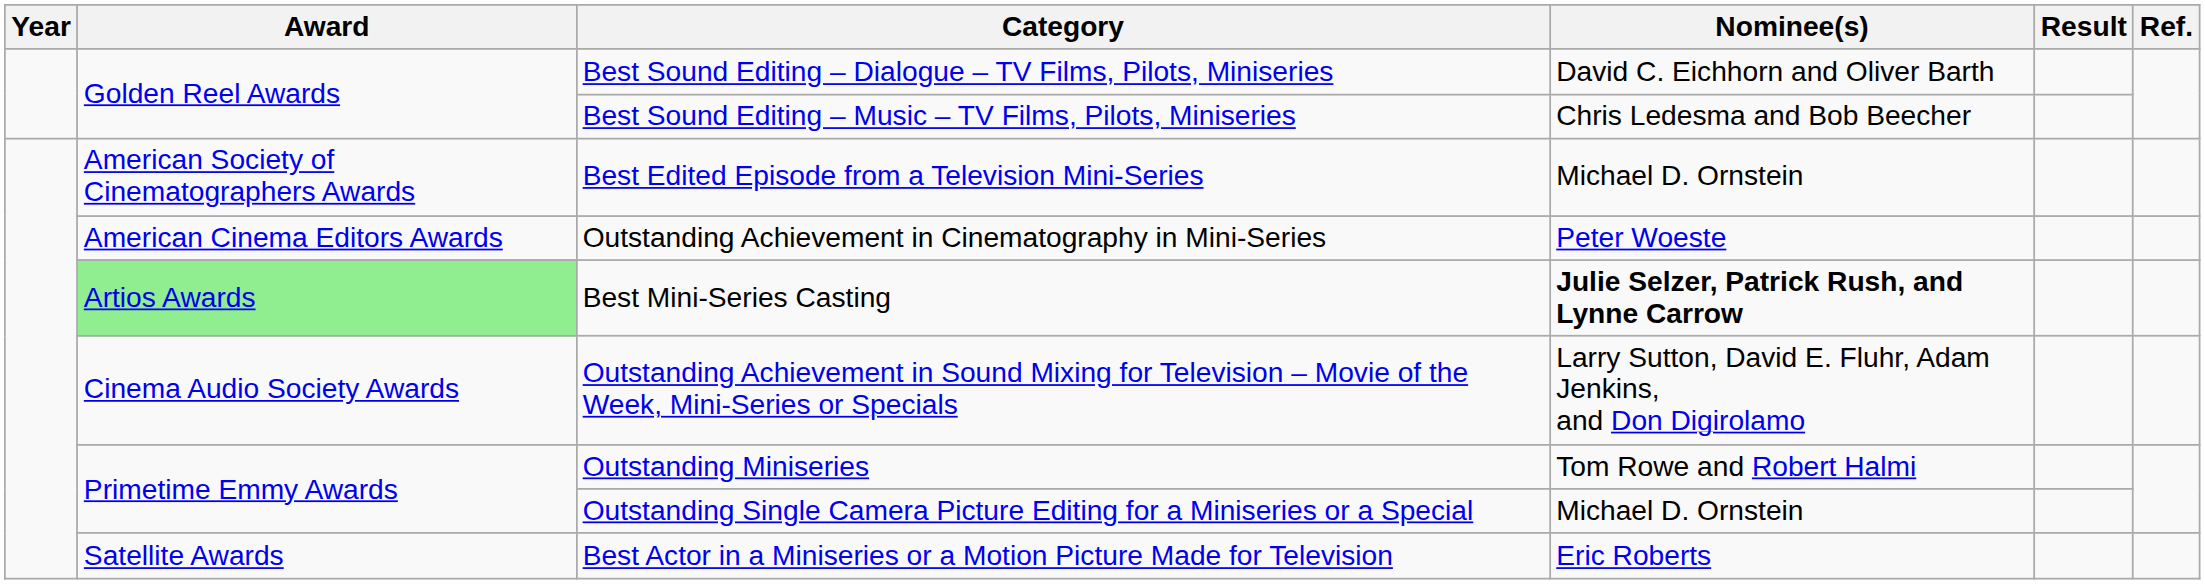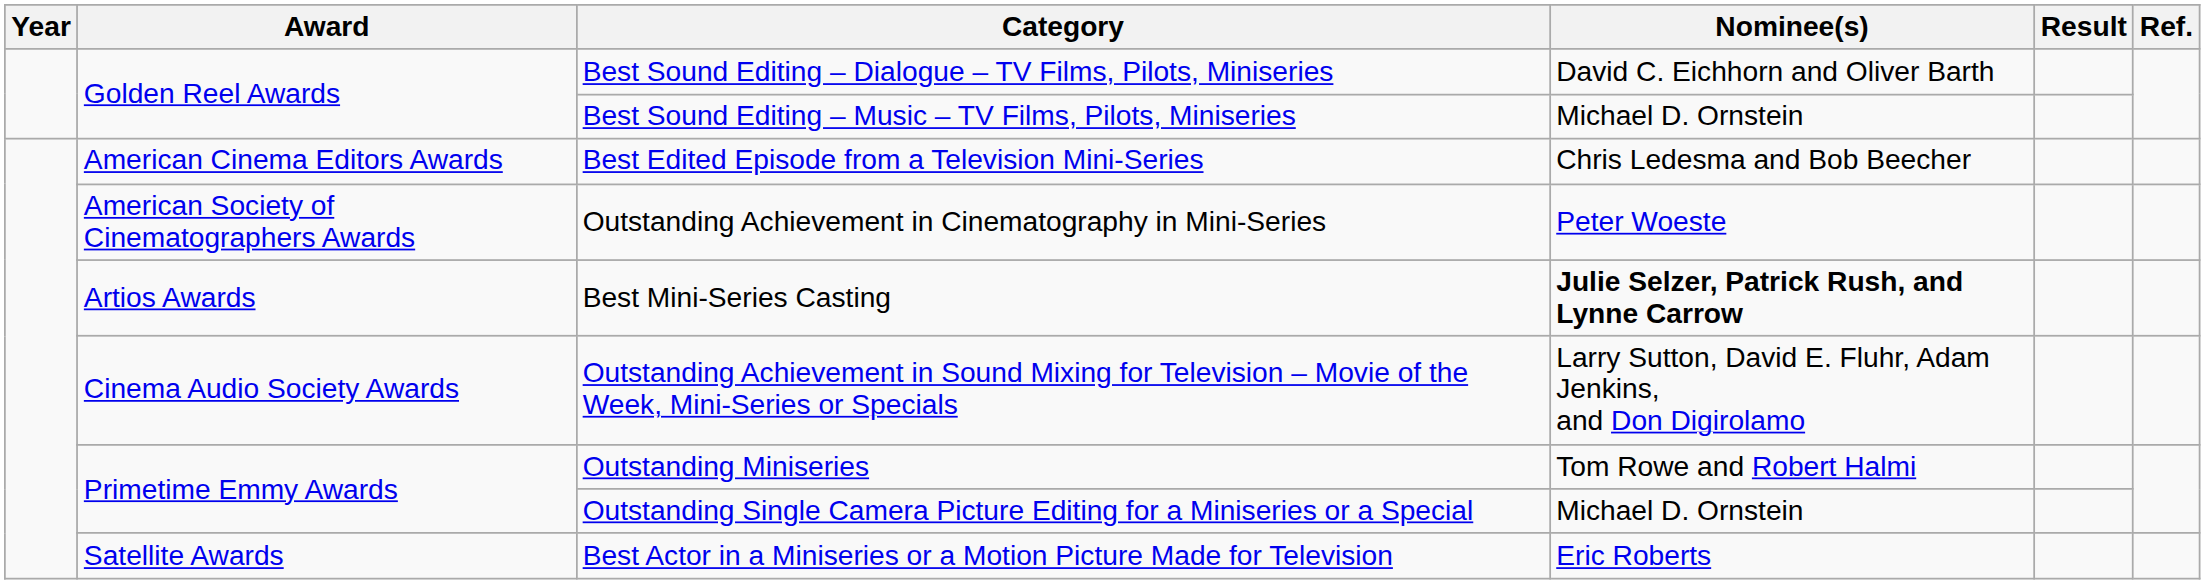Best Sound Editing – Music – TV Films, Pilots, Miniseries | Nominee(s): Chris Ledesma and Bob Beecher -> Michael D. Ornstein
Best Edited Episode from a Television Mini-Series | Award: American Society of Cinematographers Awards -> American Cinema Editors Awards
Best Edited Episode from a Television Mini-Series | Nominee(s): Michael D. Ornstein -> Chris Ledesma and Bob Beecher
Outstanding Achievement in Cinematography in Mini-Series | Award: American Cinema Editors Awards -> American Society of Cinematographers Awards
Best Mini-Series Casting | Award: lightgreen background -> no background
